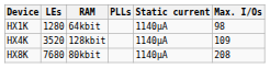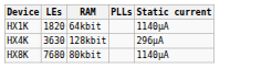- column: Max. I/Os | 98 | 109 | 208
HX1K | LEs: 1280 -> 1820
HX4K | LEs: 3520 -> 3630
HX4K | Static current: 1140μA -> 296μA
